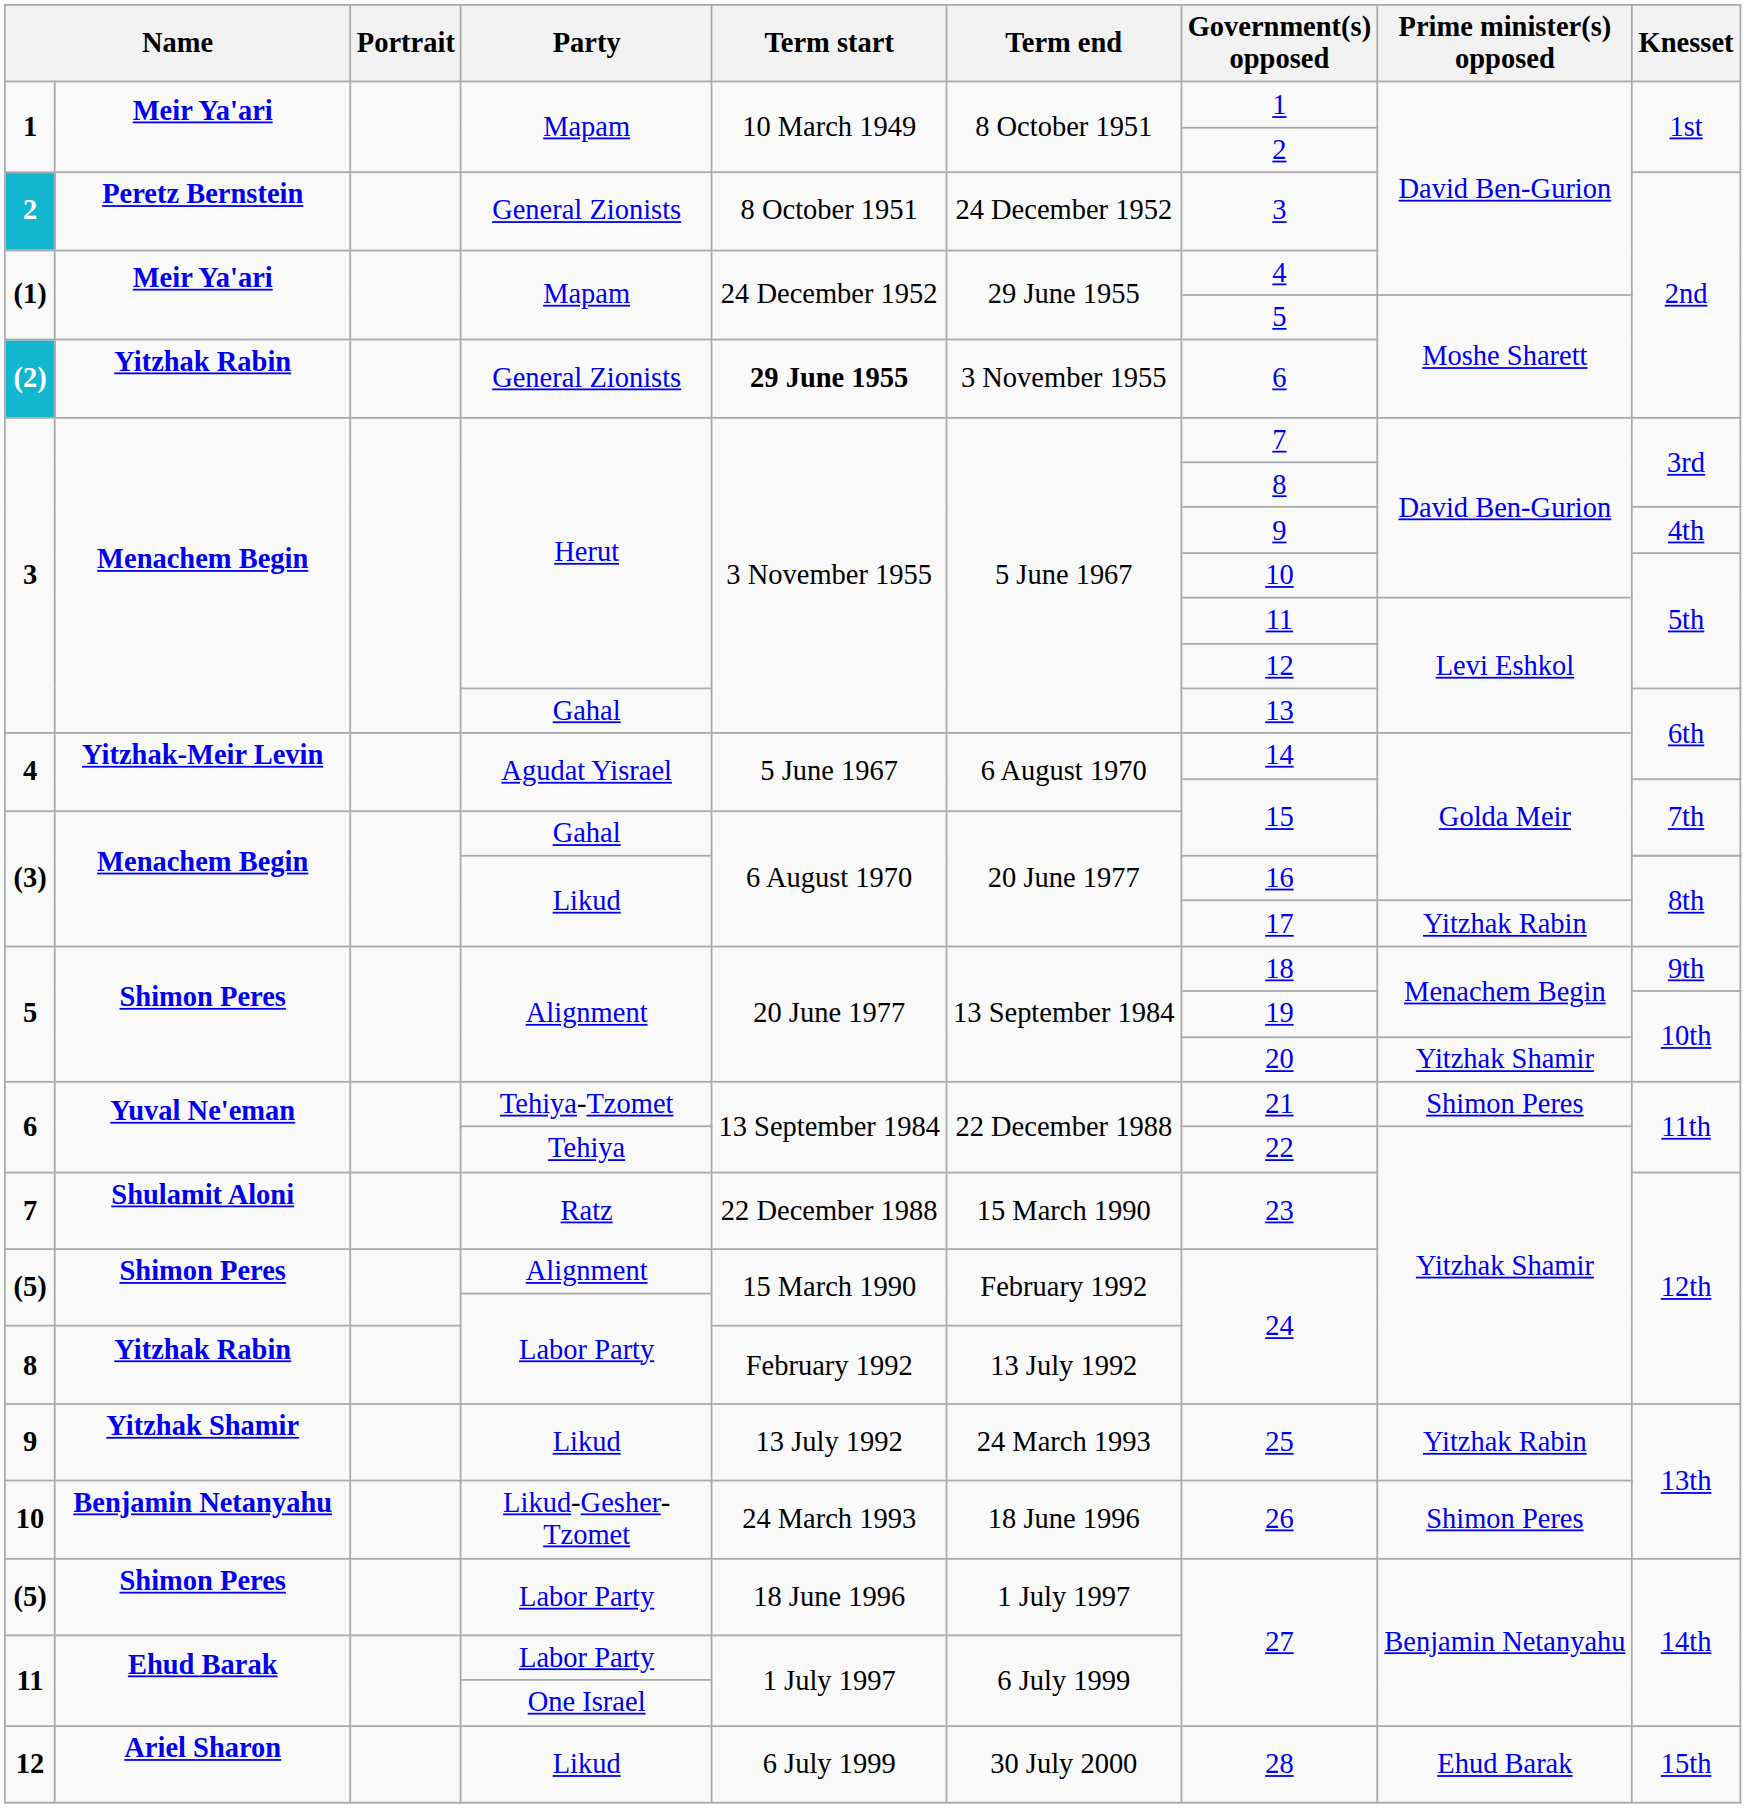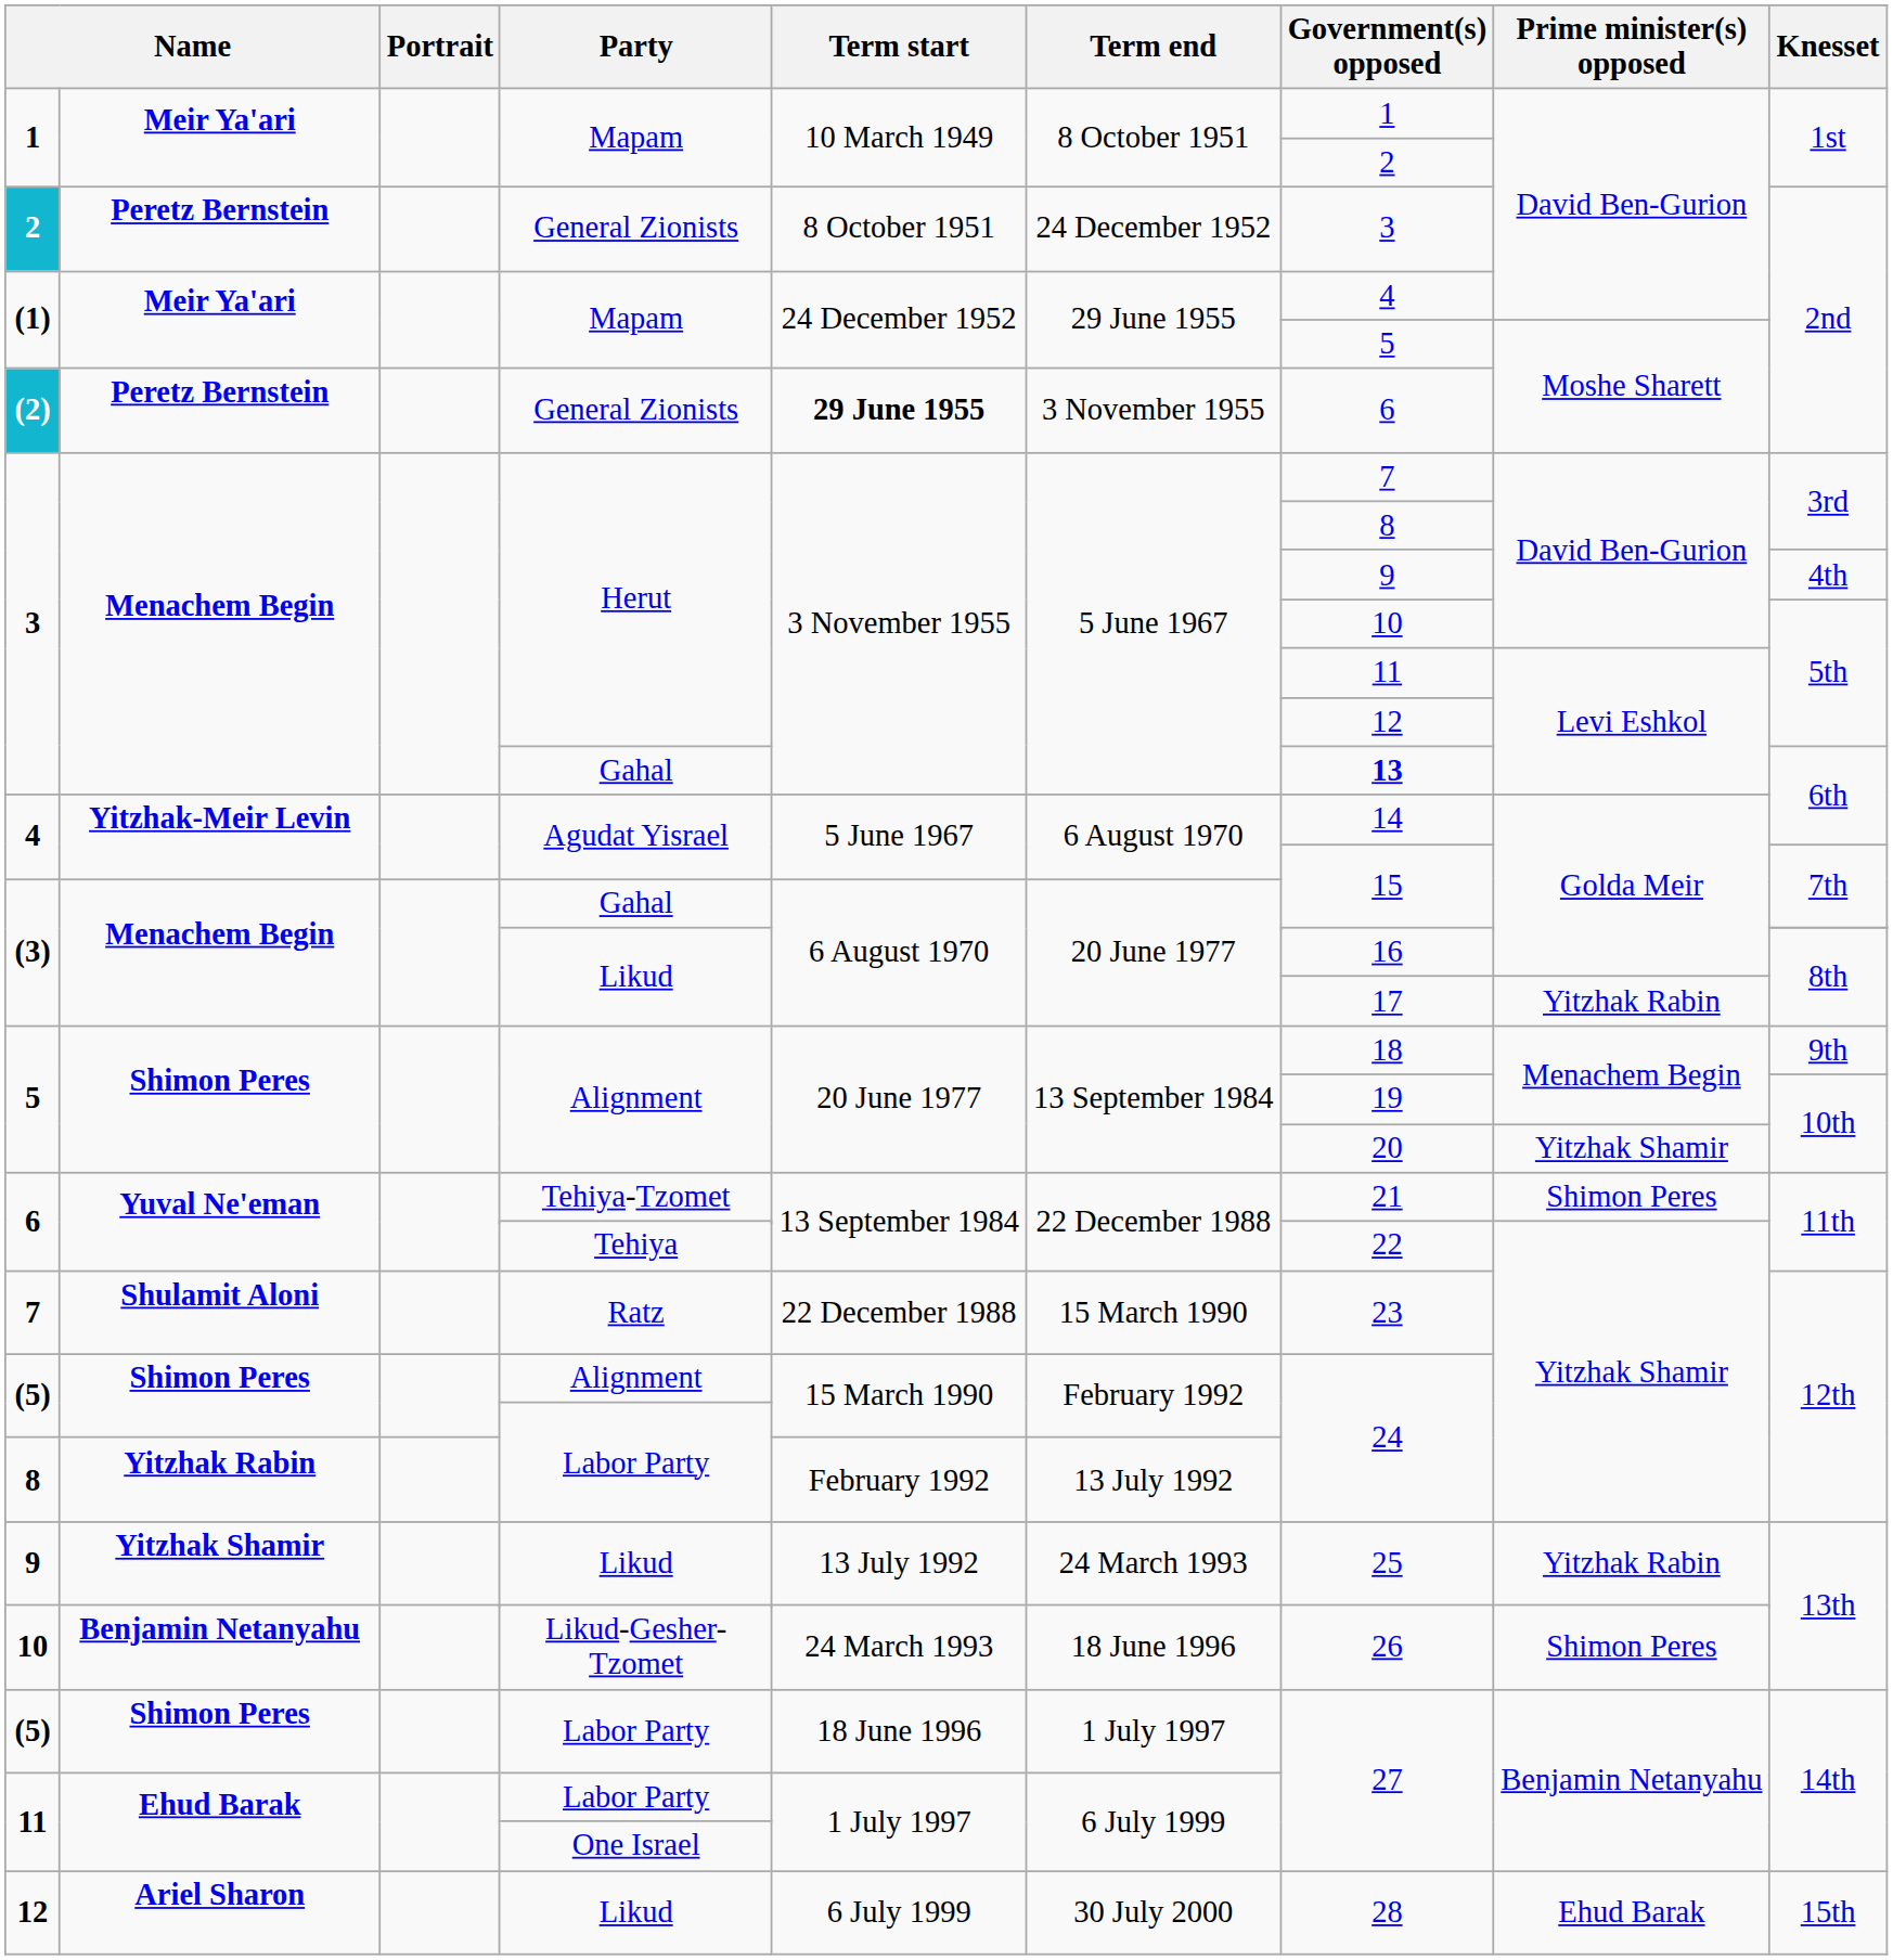(2) | column 2: Yitzhak Rabin -> Peretz Bernstein
3 / Gahal | Government(s) opposed: normal -> bold
